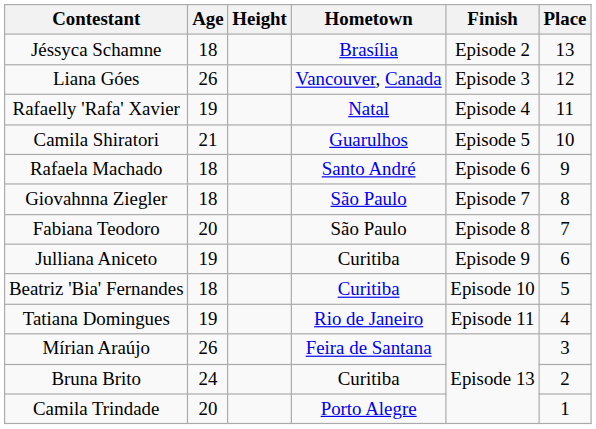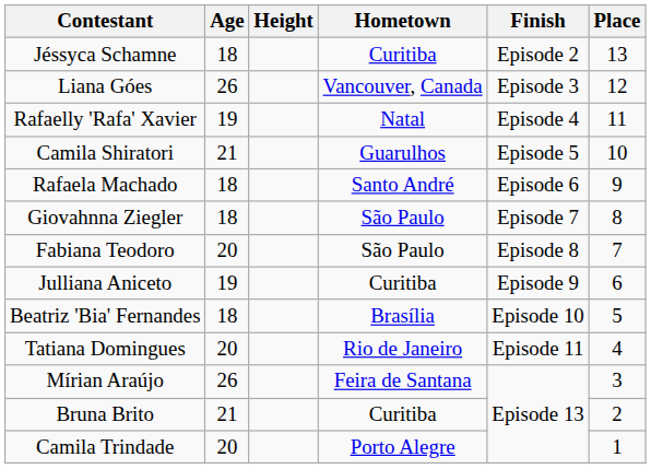Jéssyca Schamne | Hometown: Brasília -> Curitiba
Beatriz 'Bia' Fernandes | Hometown: Curitiba -> Brasília
Tatiana Domingues | Age: 19 -> 20
Bruna Brito | Age: 24 -> 21
